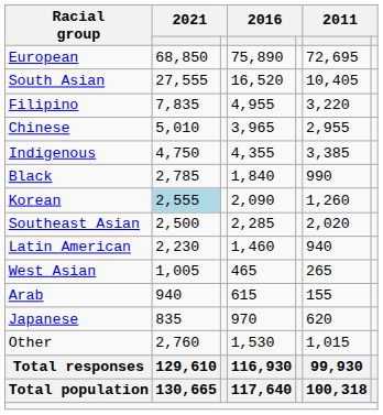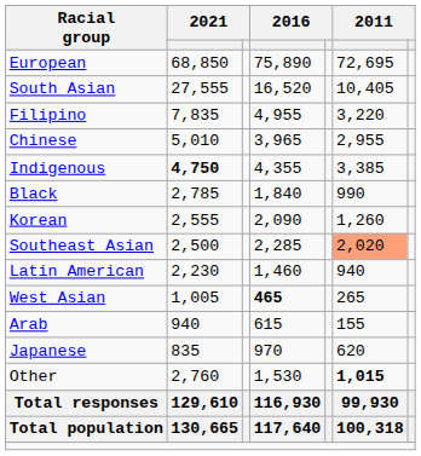Indigenous | column 2: normal -> bold
Korean | column 2: lightblue background -> no background
Southeast Asian | column 6: no background -> lightsalmon background
West Asian | column 4: normal -> bold
Other | column 6: normal -> bold
